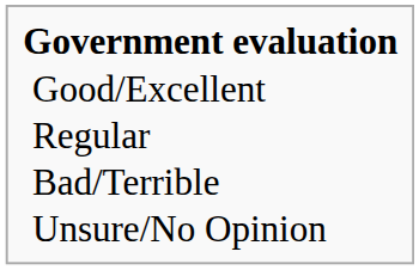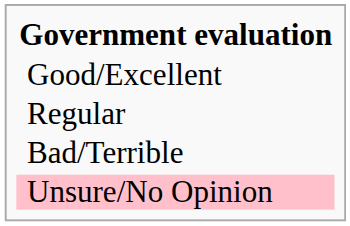row 5 | column 1: no background -> pink background
